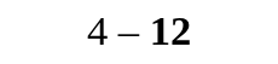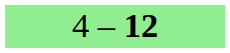row 1 | column 1: no background -> lightgreen background
